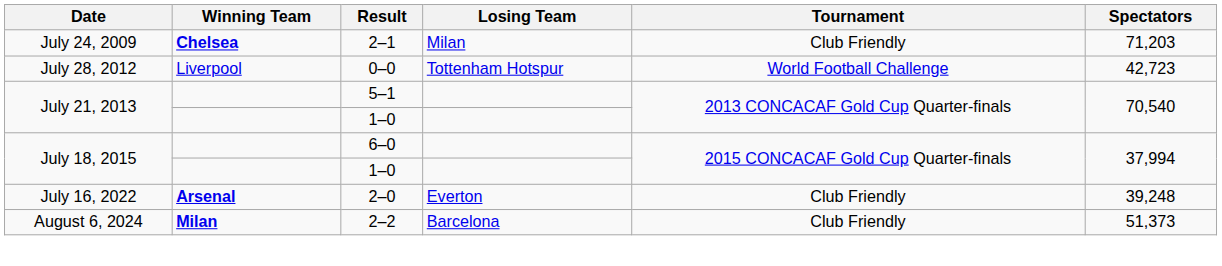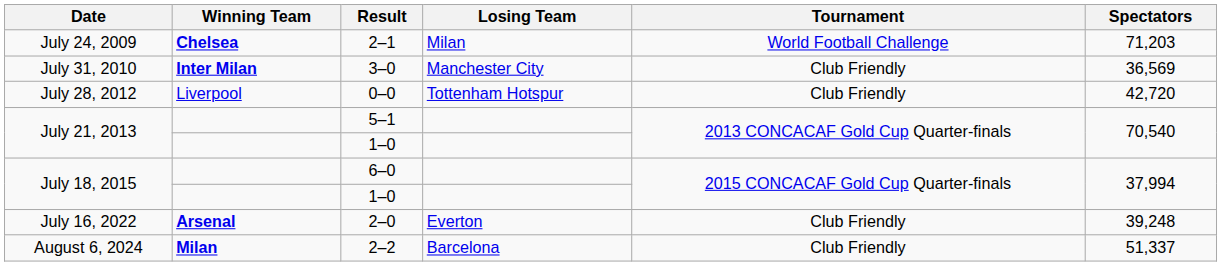2–1 | Tournament: Club Friendly -> World Football Challenge
+ row: July 31, 2010 | Inter Milan | 3–0 | Manchester City | Club Friendly | 36,569
0–0 | Tournament: World Football Challenge -> Club Friendly
0–0 | Spectators: 42,723 -> 42,720
2–2 | Spectators: 51,373 -> 51,337
